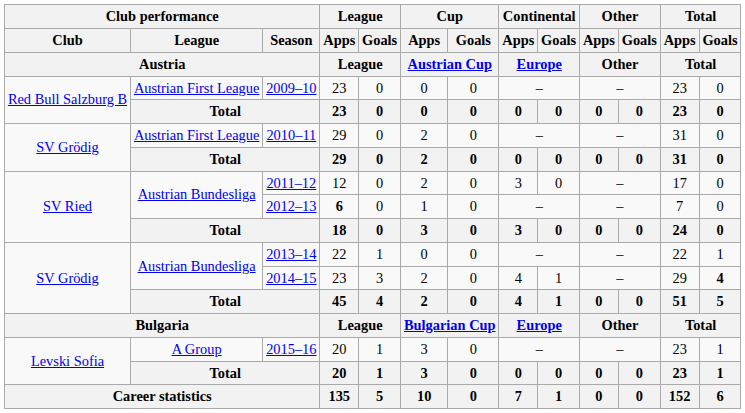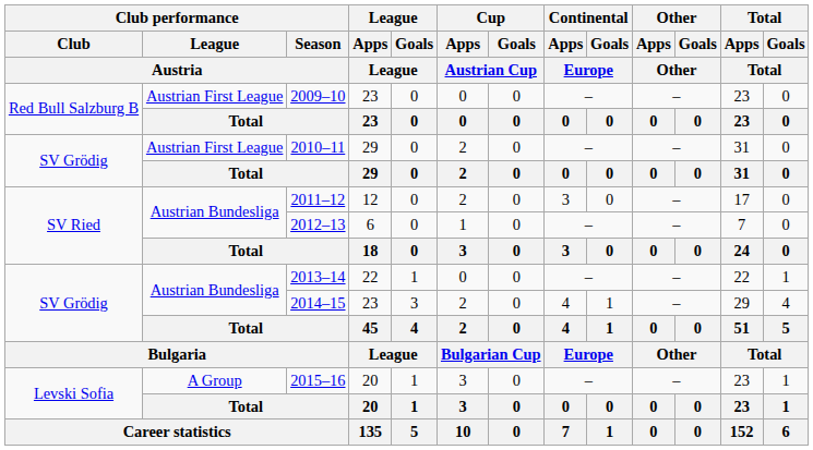2012–13 | League / Apps / League: bold -> normal
2014–15 | Total / Goals / Total: bold -> normal
